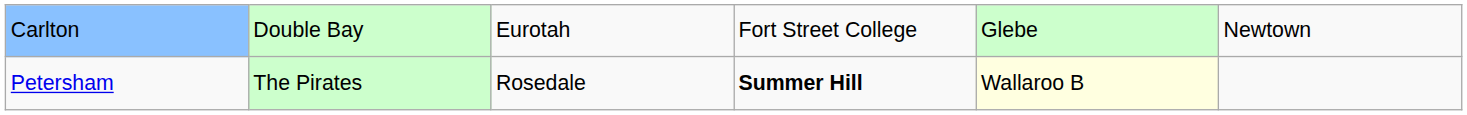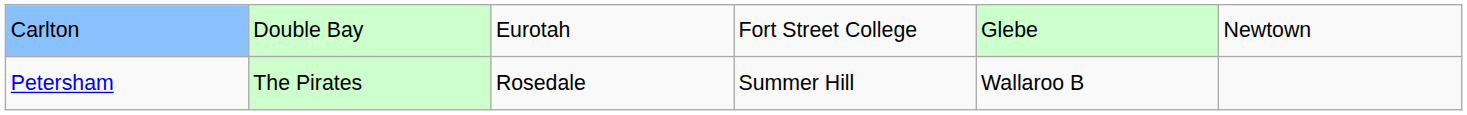Petersham | column 4: bold -> normal
Petersham | column 5: lightyellow background -> no background
